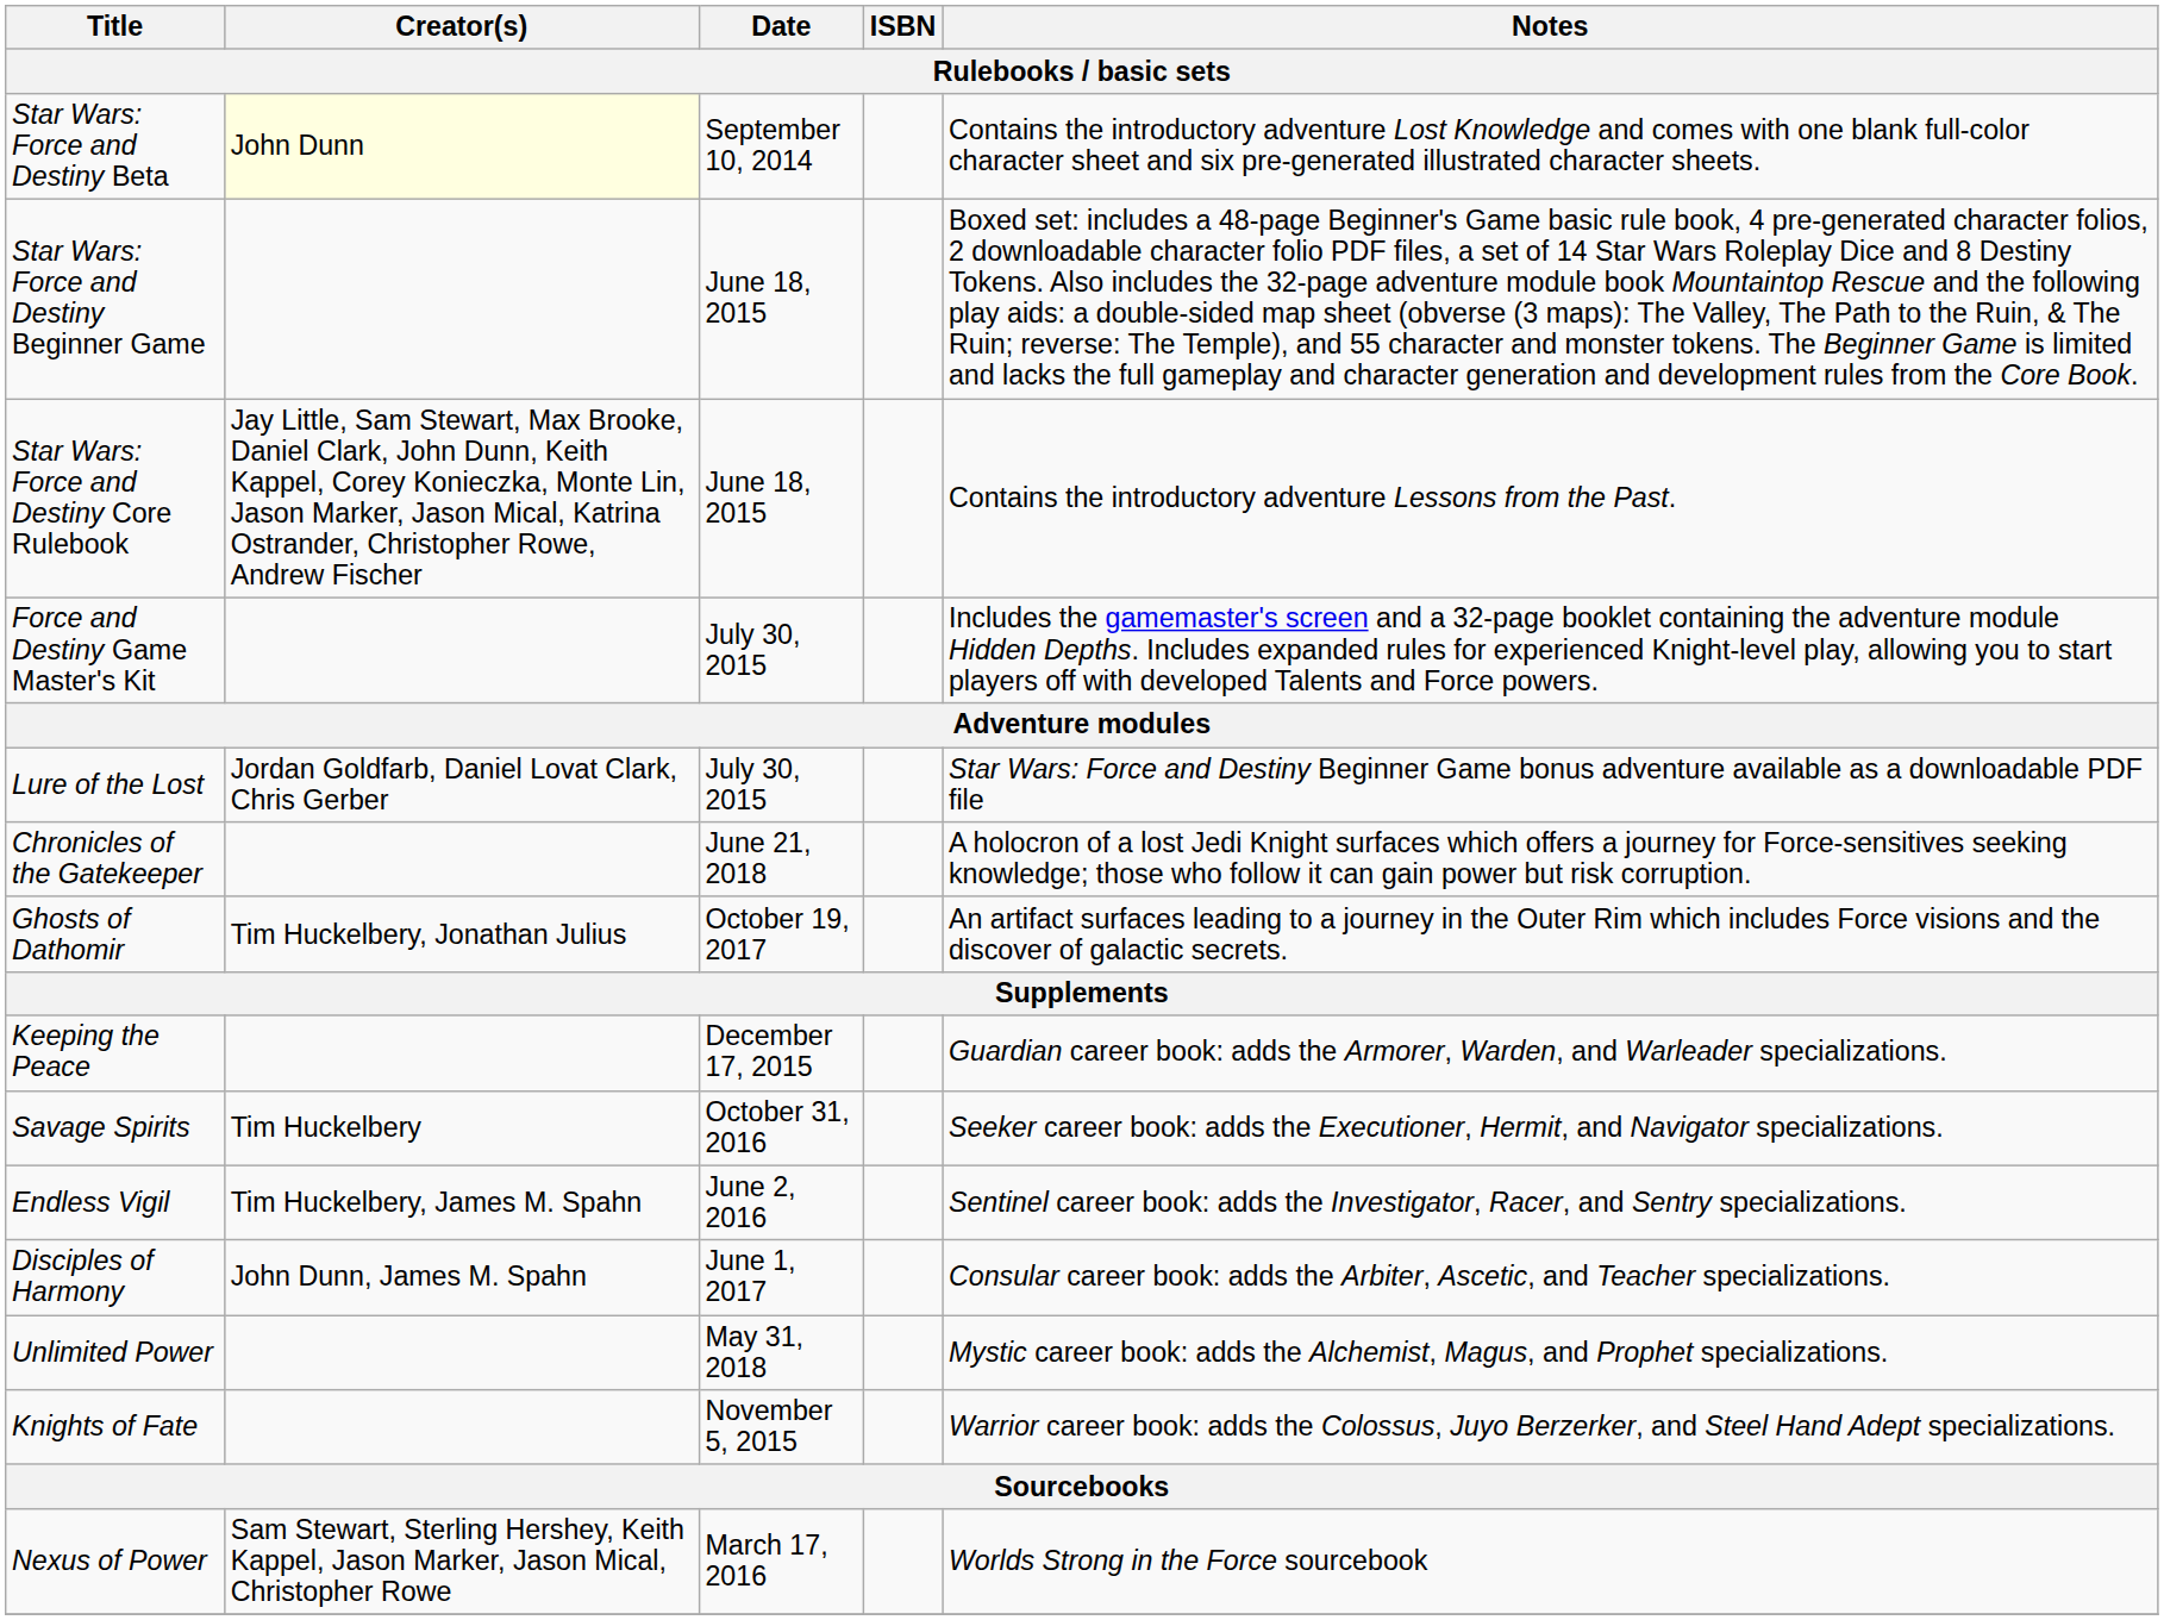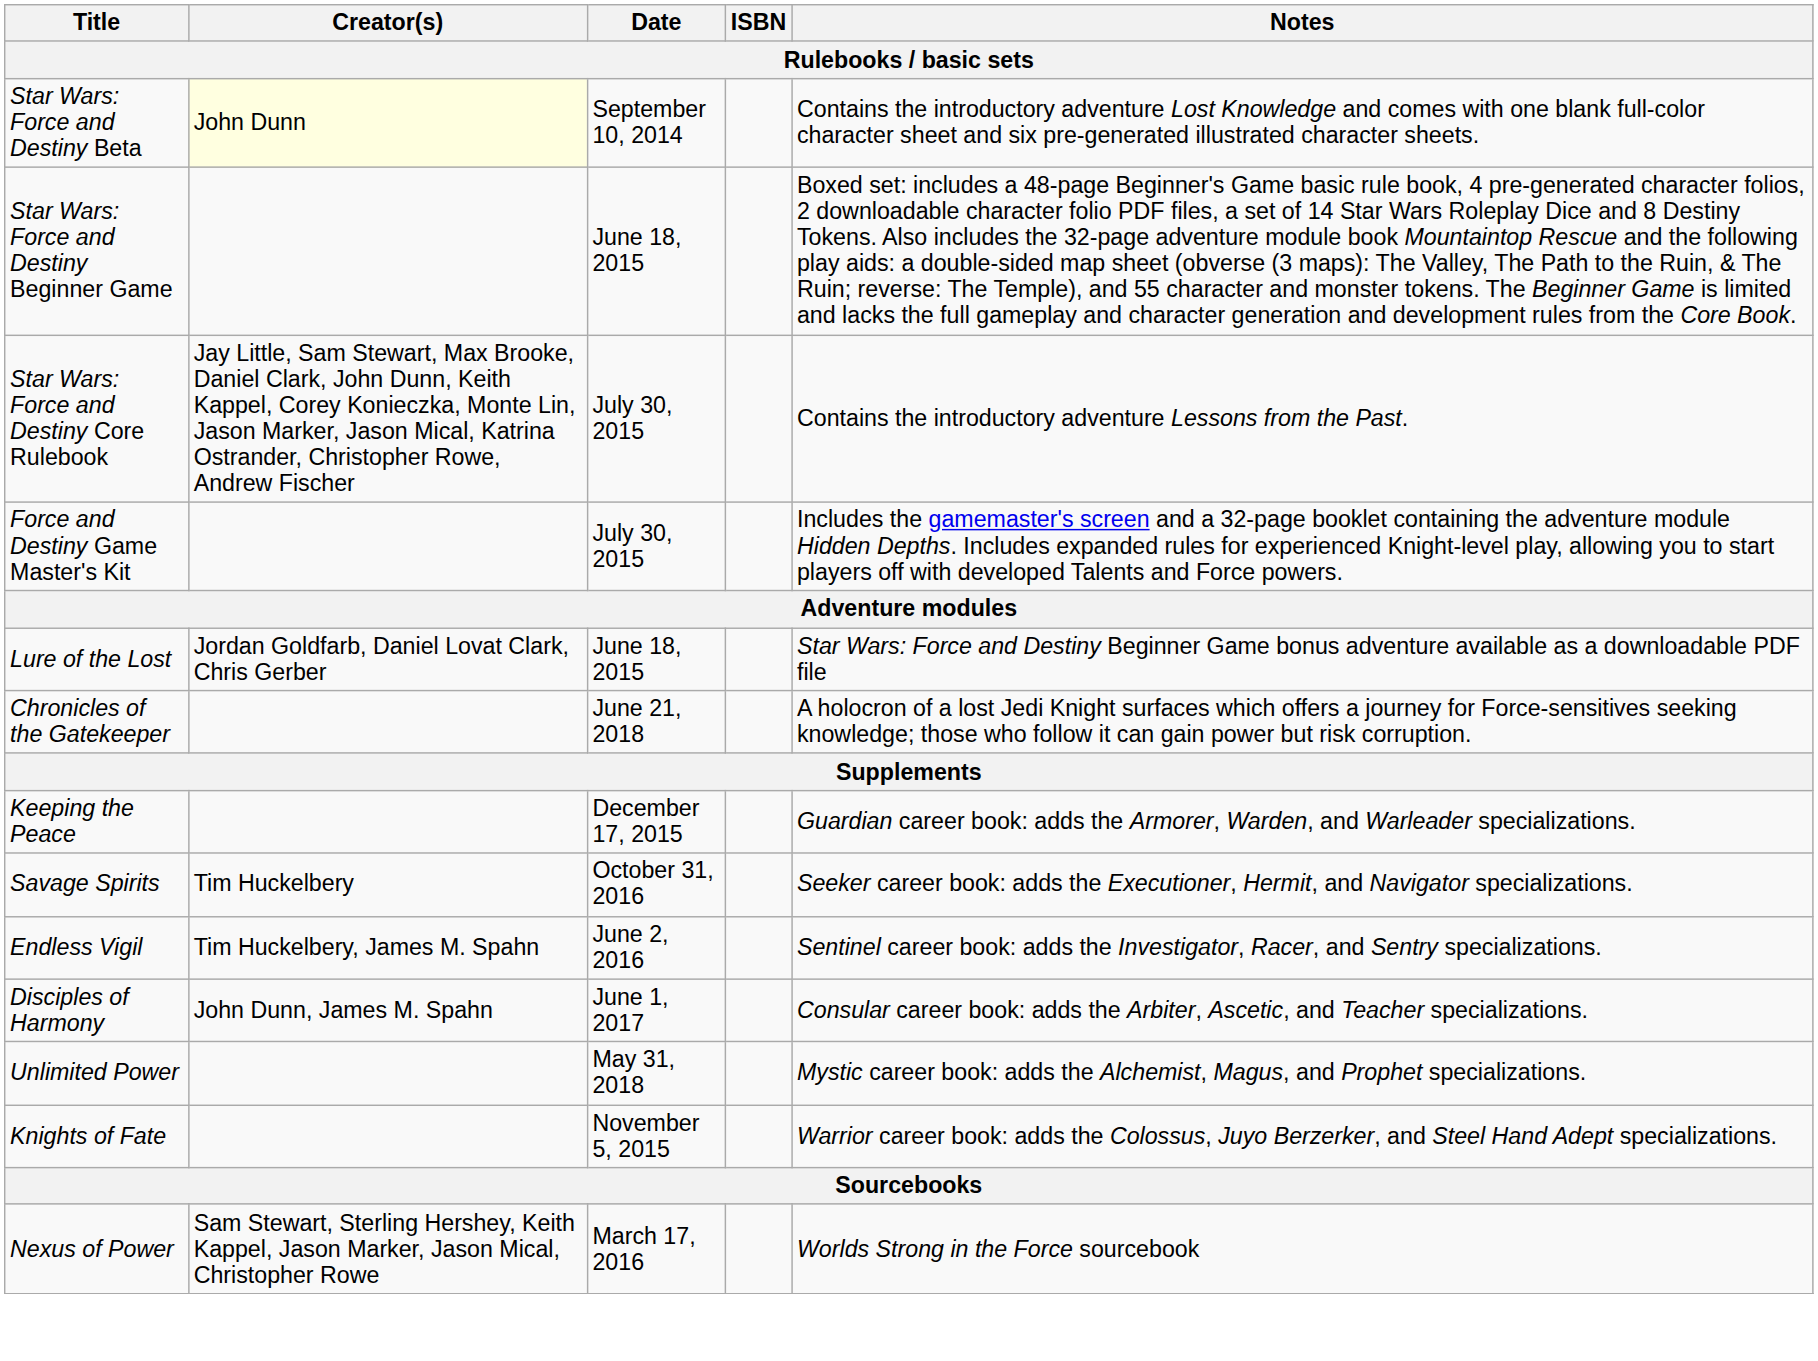Star Wars: Force and Destiny Core Rulebook | Date: June 18, 2015 -> July 30, 2015
Lure of the Lost | Date: July 30, 2015 -> June 18, 2015
- row: Ghosts of Dathomir | Tim Huckelbery, Jonathan Julius | October 19, 2017 | An artifact surfaces leading to a journey in the Outer Rim which includes Force visions and the discover of galactic secrets.
